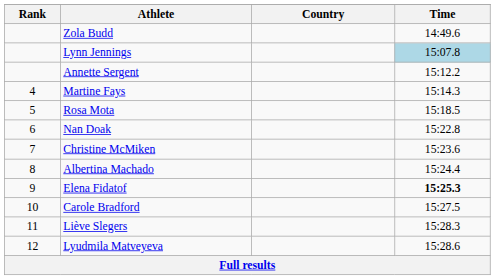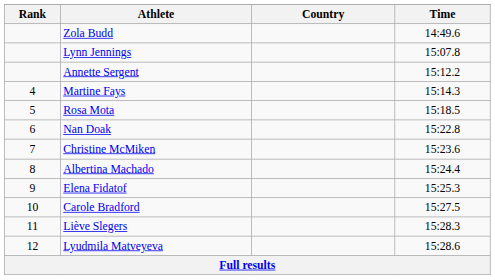Lynn Jennings | Time: lightblue background -> no background
Elena Fidatof | Time: bold -> normal
